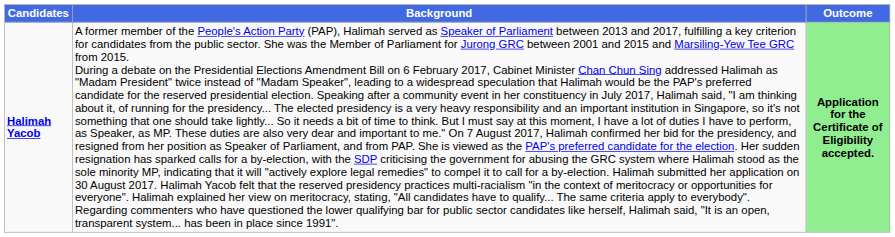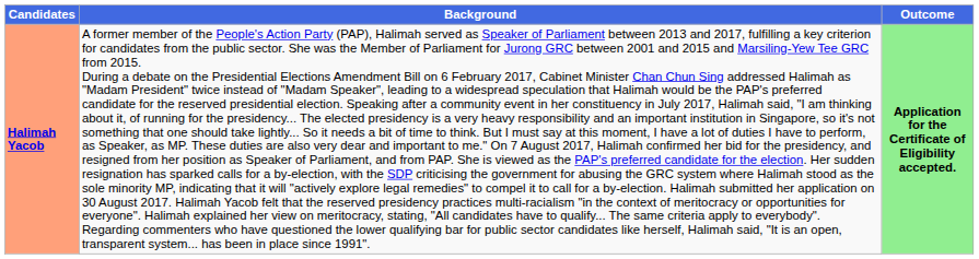row 2 | Candidates: no background -> lightsalmon background
